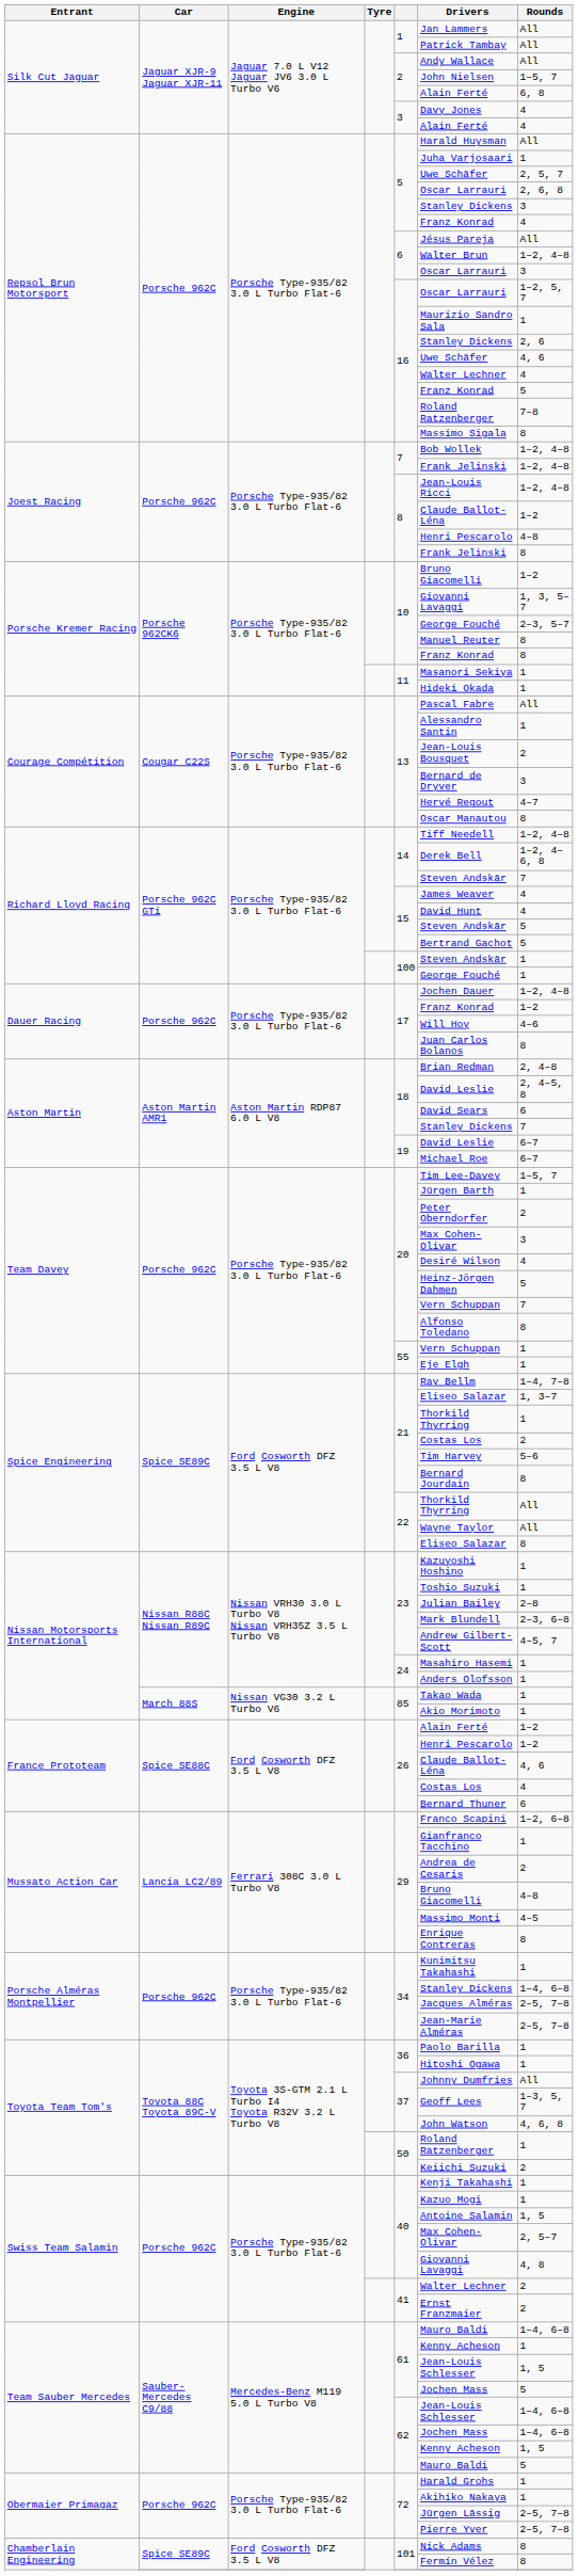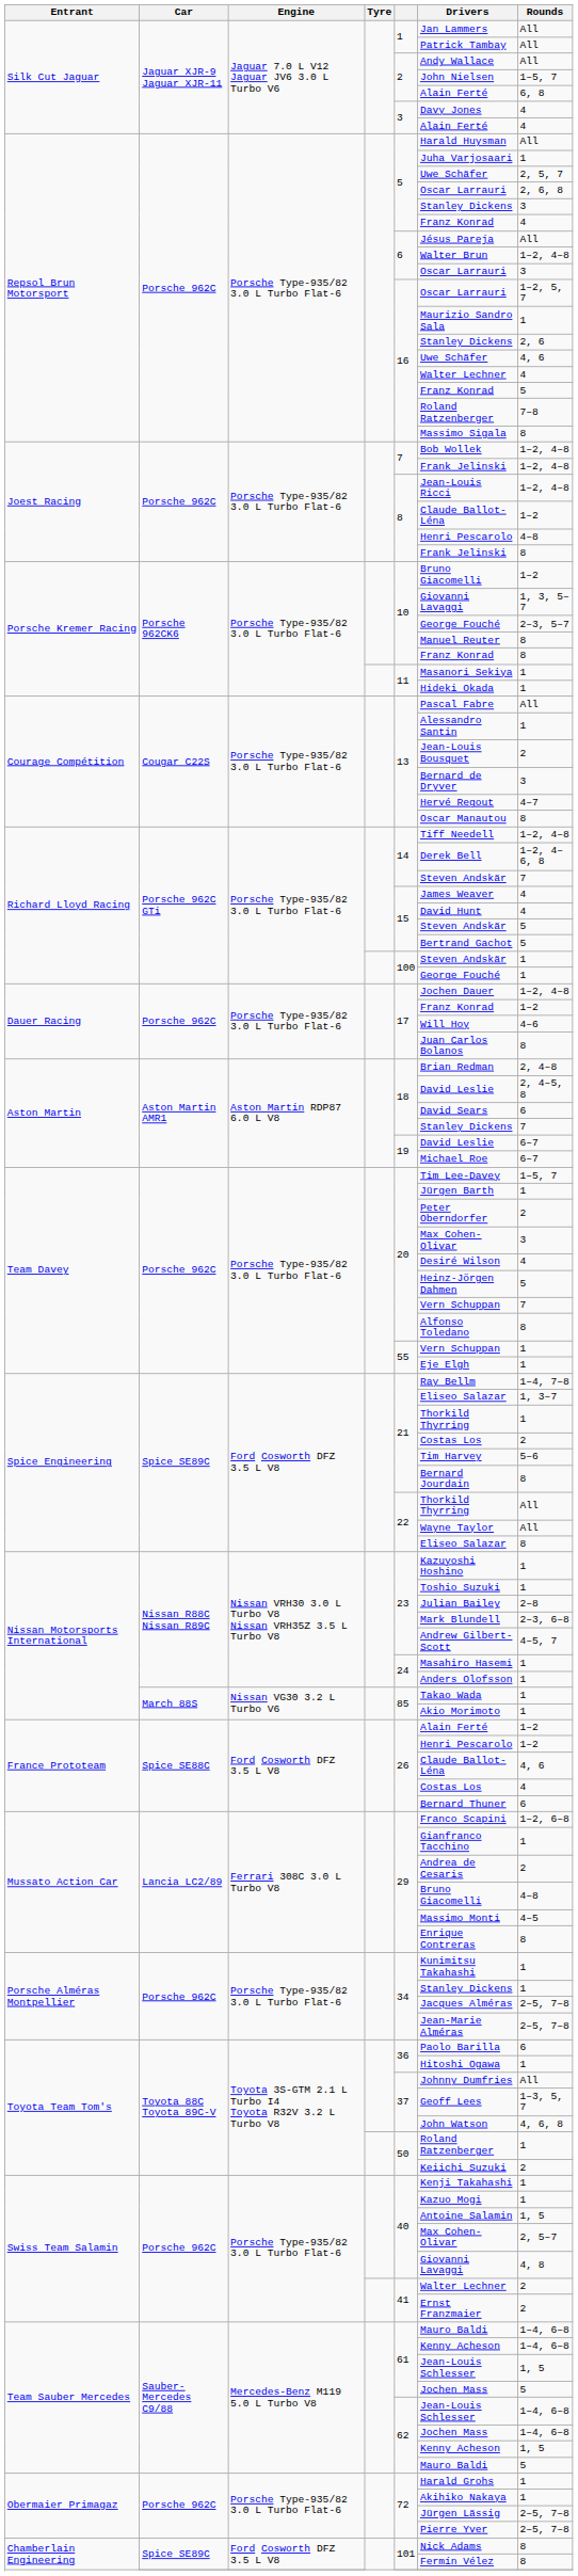row 104 | Rounds: 1–4, 6–8 -> 1
row 107 | Rounds: 1 -> 6
row 122 | Rounds: 1 -> 1–4, 6–8
